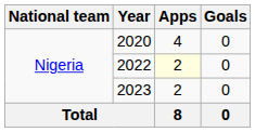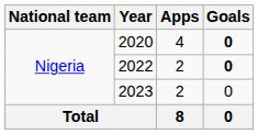2020 | Goals: normal -> bold
2022 | Apps: lightyellow background -> no background
2022 | Goals: normal -> bold
